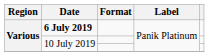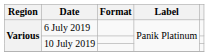6 July 2019 | Date: bold -> normal
